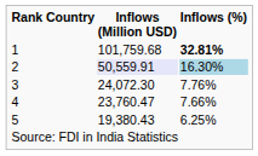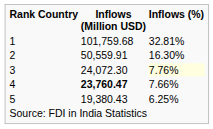1 | Inflows (%): bold -> normal
2 | Inflows (Million USD): lavender background -> no background
2 | Inflows (%): lightblue background -> no background
3 | Inflows (%): no background -> lightyellow background
4 | Inflows (Million USD): normal -> bold
